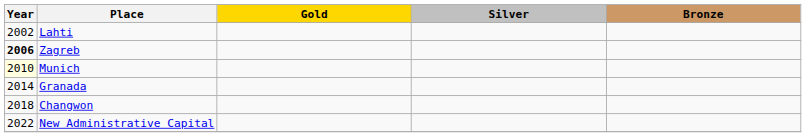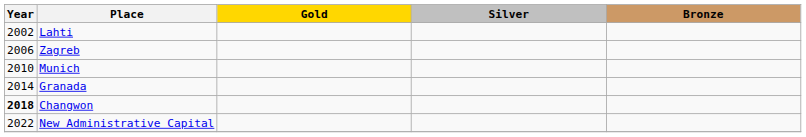Zagreb | Year: bold -> normal
Munich | Year: lightyellow background -> no background
Changwon | Year: normal -> bold
